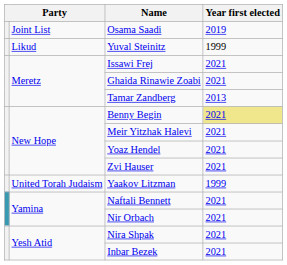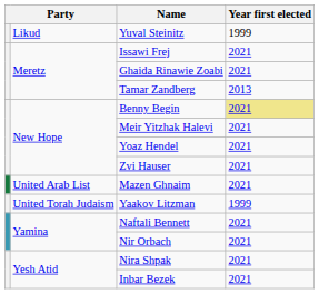- row: Joint List | Osama Saadi | 2019
+ row: United Arab List | Mazen Ghnaim | 2021
